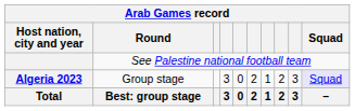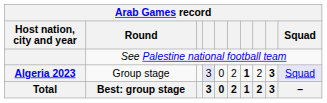Algeria 2023 | column 4: no background -> lavender background
Algeria 2023 | column 7: normal -> bold
Algeria 2023 | column 9: normal -> bold
